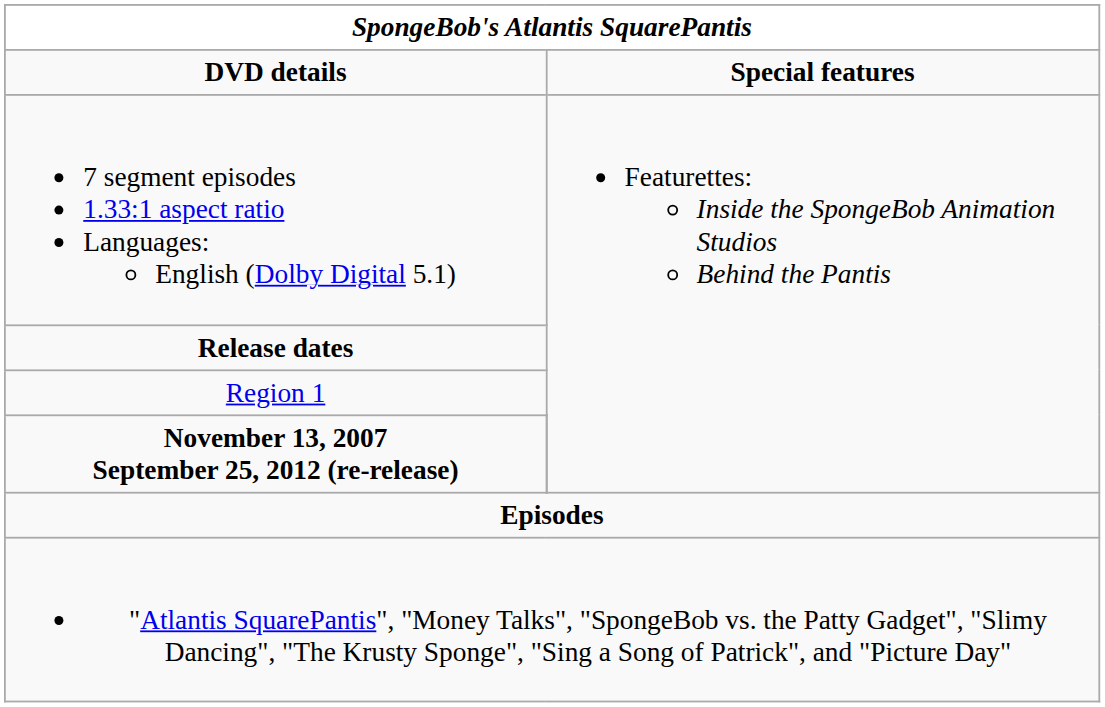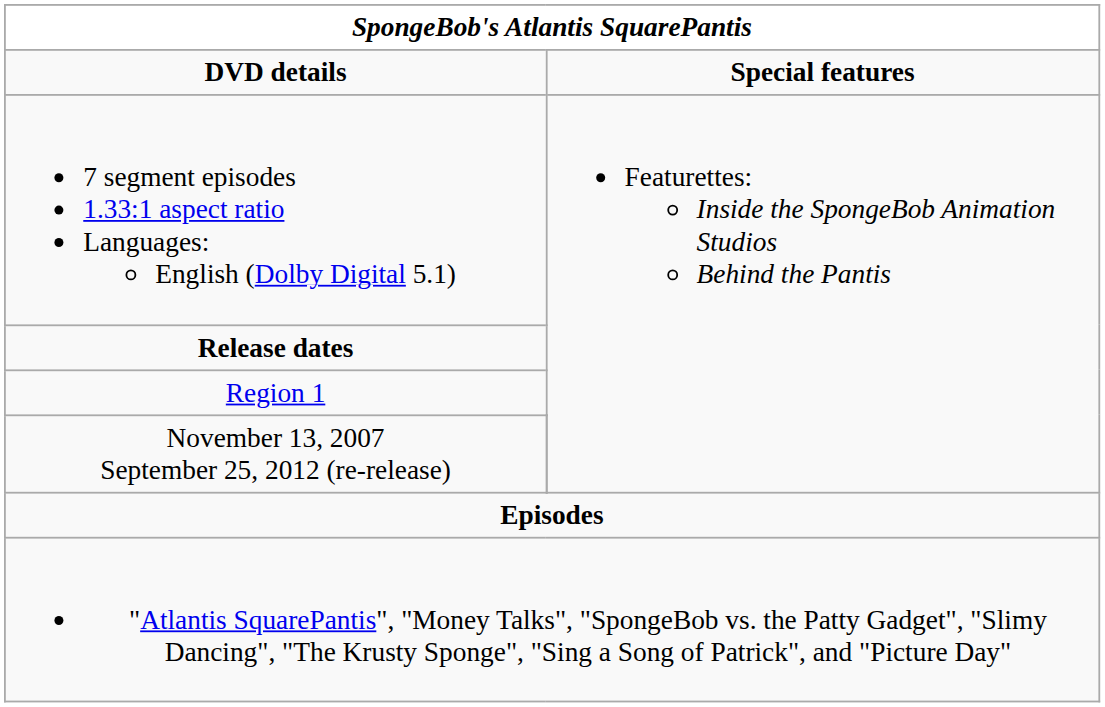November 13, 2007 September 25, 2012 (re-release) | column 1: bold -> normal
